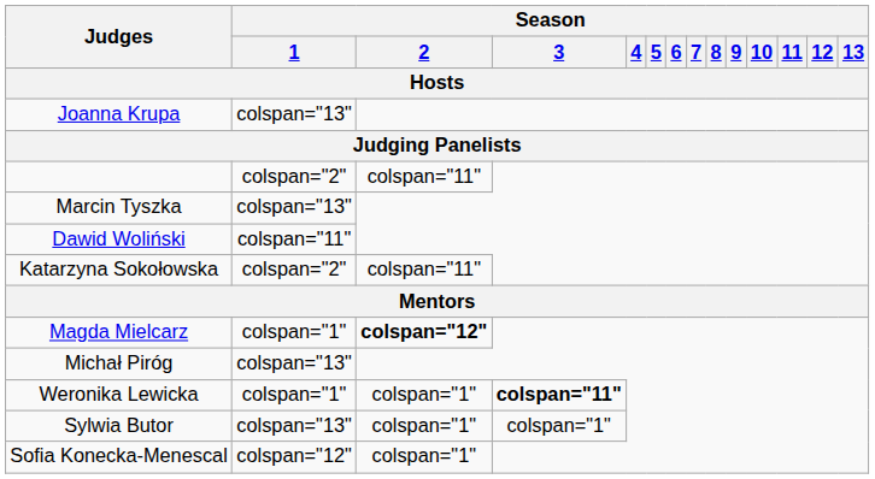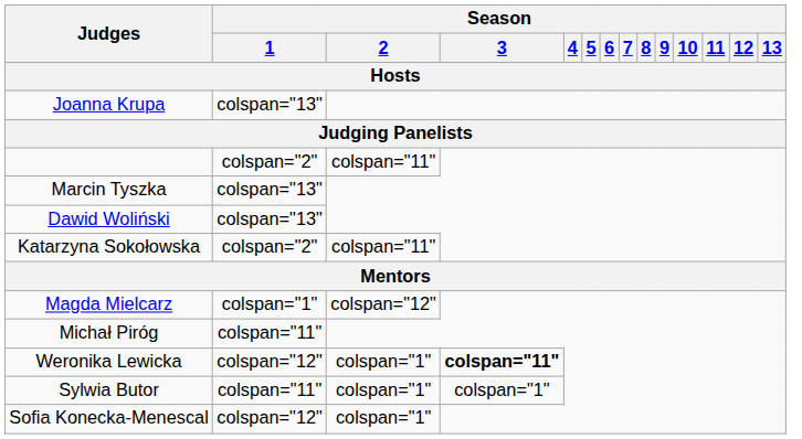Dawid Woliński | Season / 1: colspan="11" -> colspan="13"
Magda Mielcarz | Season / 2: bold -> normal
Michał Piróg | Season / 1: colspan="13" -> colspan="11"
Weronika Lewicka | Season / 1: colspan="1" -> colspan="12"
Sylwia Butor | Season / 1: colspan="13" -> colspan="11"
